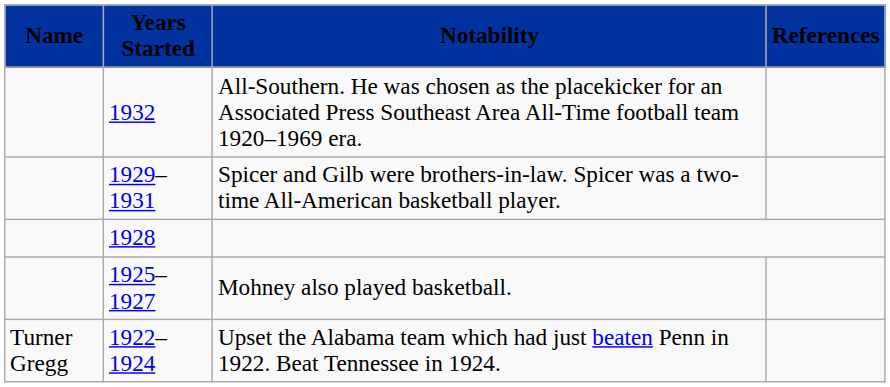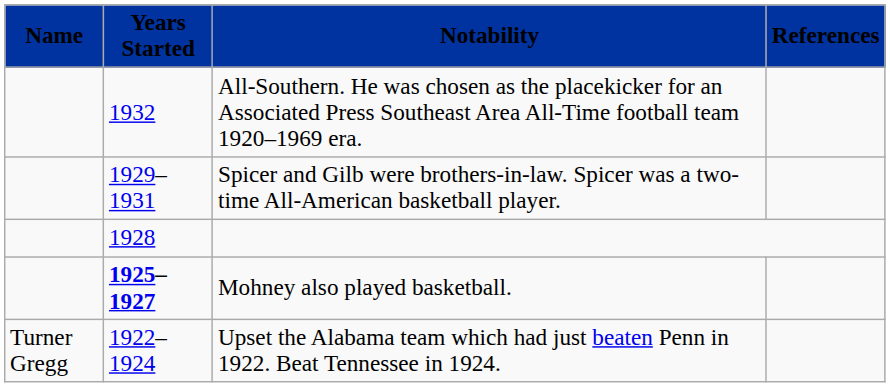Mohney also played basketball. | Years Started: normal -> bold
